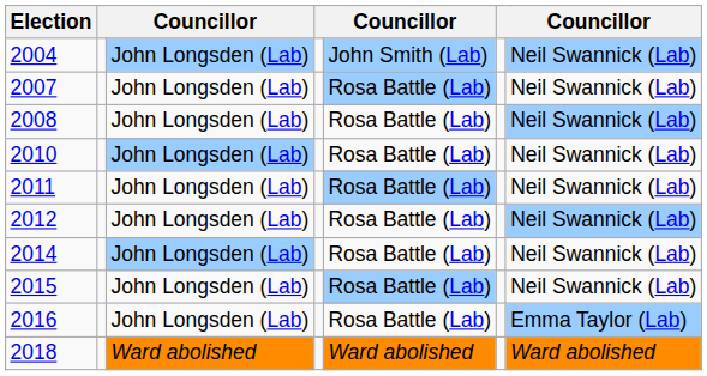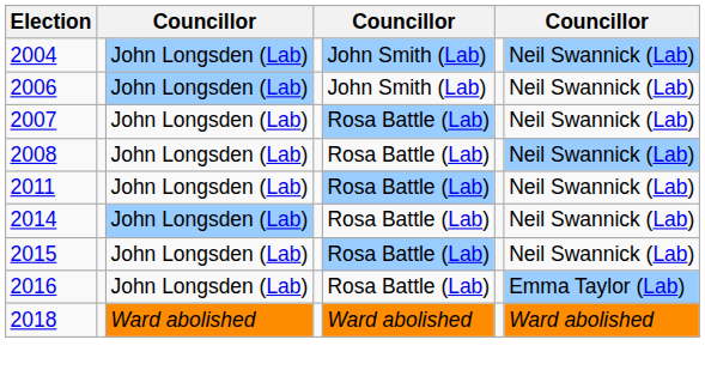+ row: 2006 | John Longsden (Lab) | John Smith (Lab) | Neil Swannick (Lab)
- row: 2010 | John Longsden (Lab) | Rosa Battle (Lab) | Neil Swannick (Lab)
- row: 2012 | John Longsden (Lab) | Rosa Battle (Lab) | Neil Swannick (Lab)
